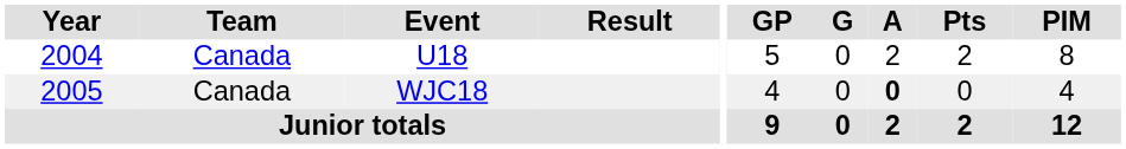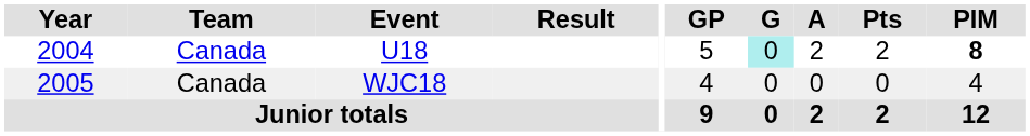U18 | G: no background -> paleturquoise background
U18 | PIM: normal -> bold
WJC18 | A: bold -> normal
